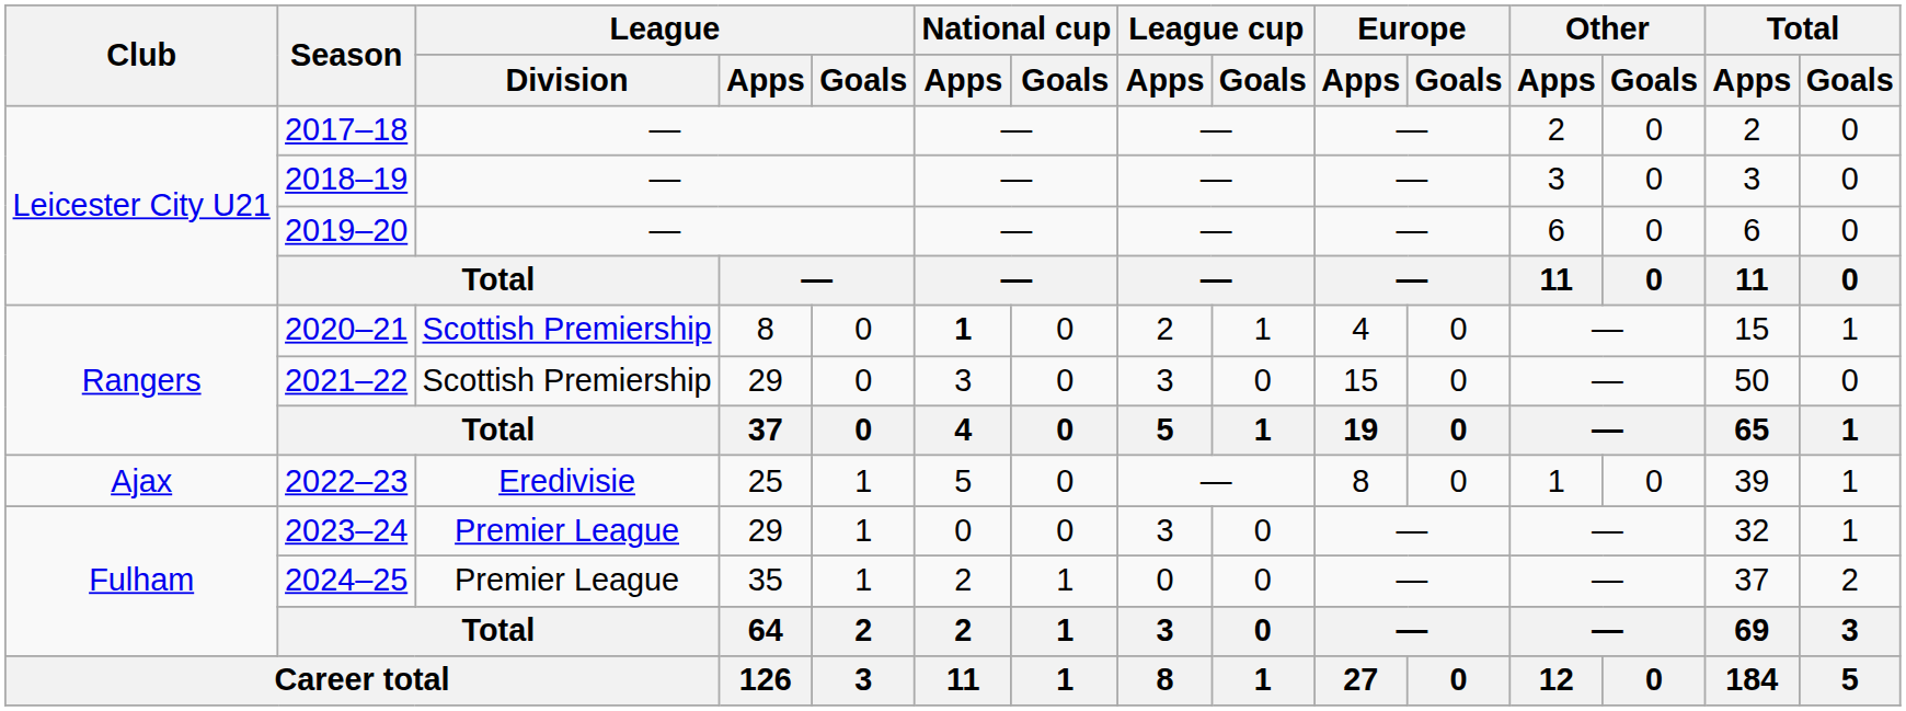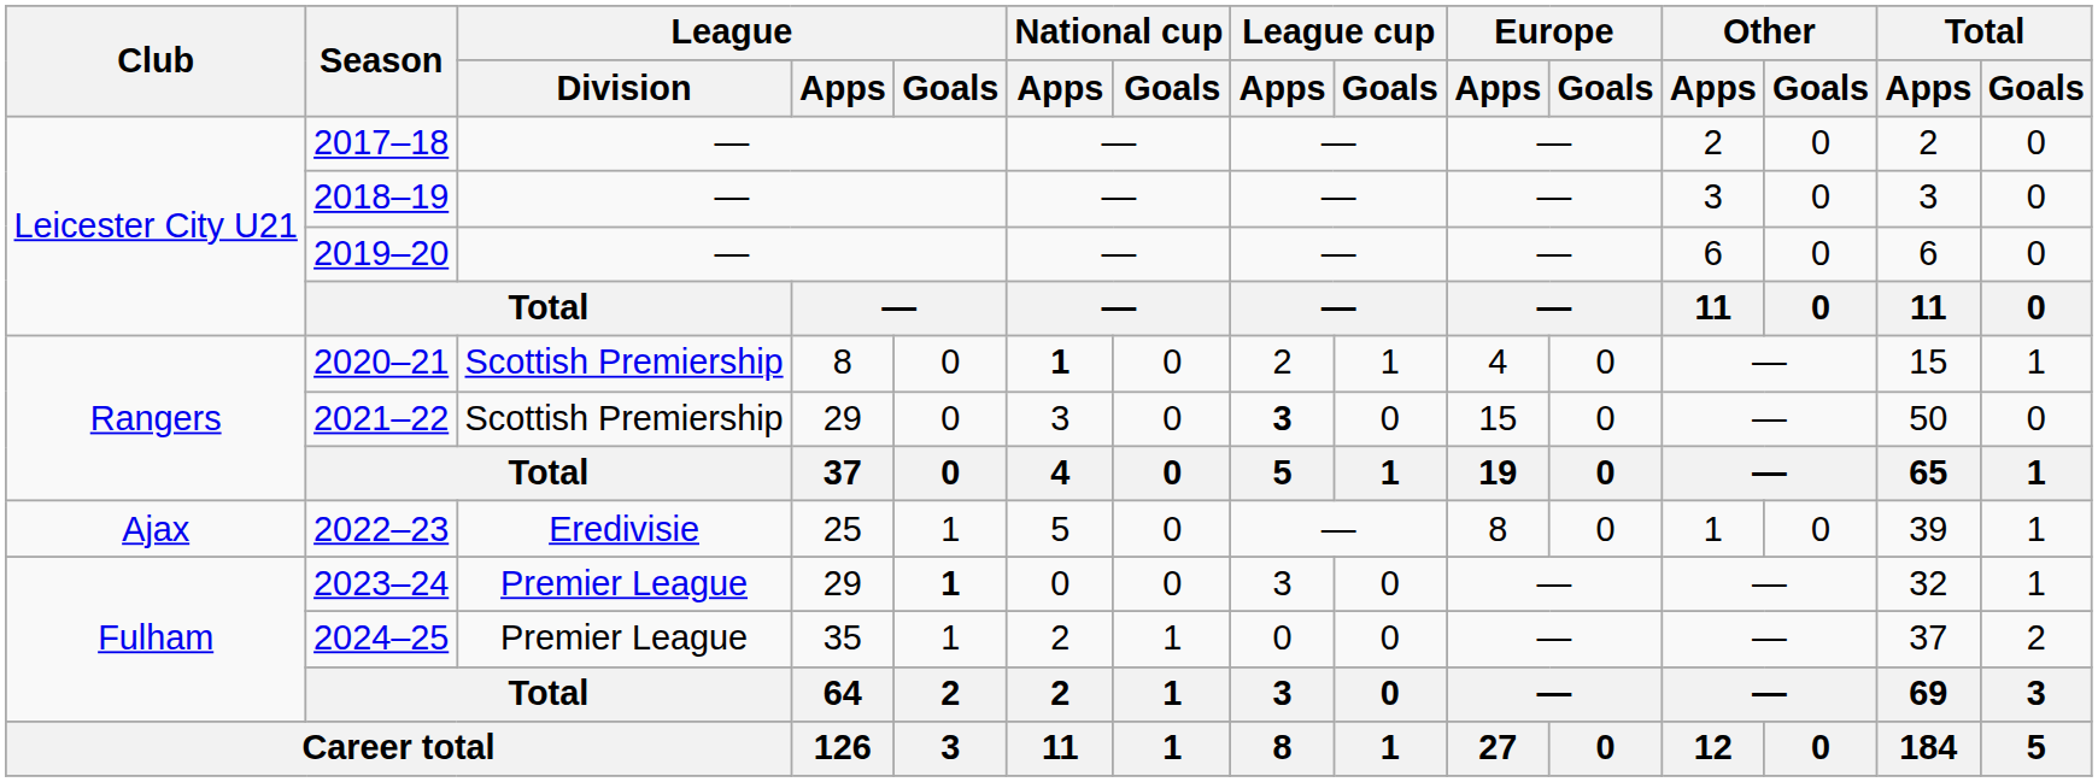2021–22 | League cup / Apps: normal -> bold
2023–24 | League / Goals: normal -> bold
